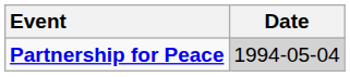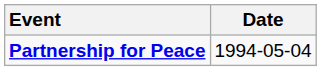Partnership for Peace | Date: lightgrey background -> no background
